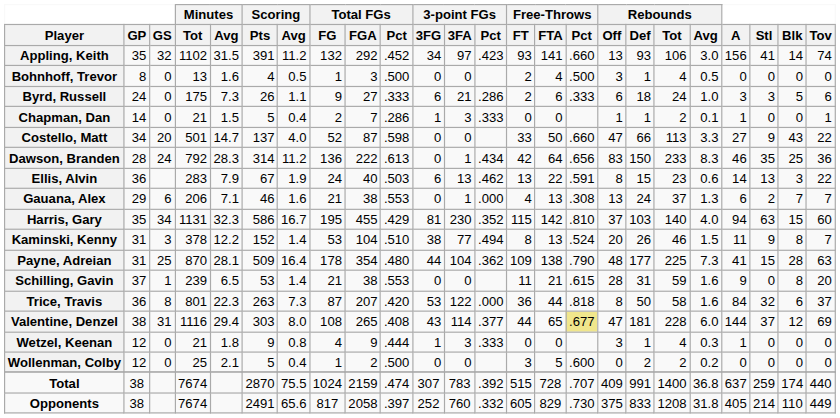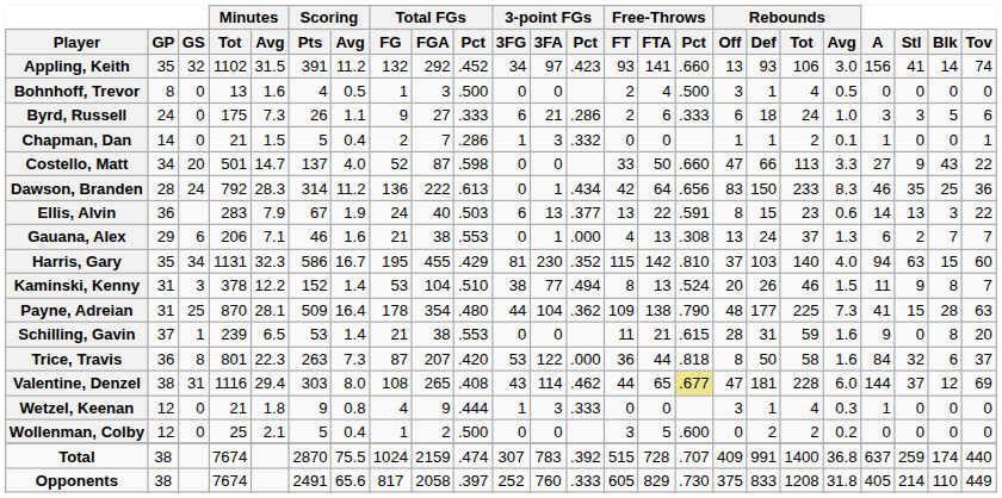Chapman, Dan | 3-point FGs / Pct: .333 -> .332
Ellis, Alvin | 3-point FGs / Pct: .462 -> .377
Valentine, Denzel | 3-point FGs / Pct: .377 -> .462
Opponents | 3-point FGs / Pct: .332 -> .333
